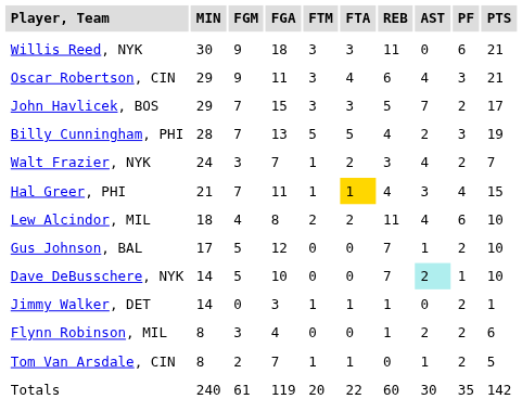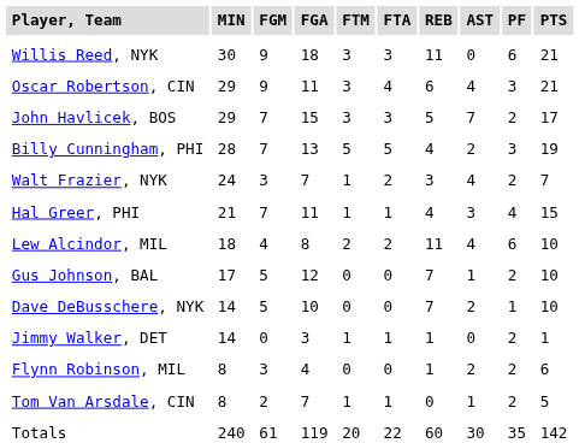Hal Greer, PHI | FTA: gold background -> no background
Dave DeBusschere, NYK | AST: paleturquoise background -> no background
